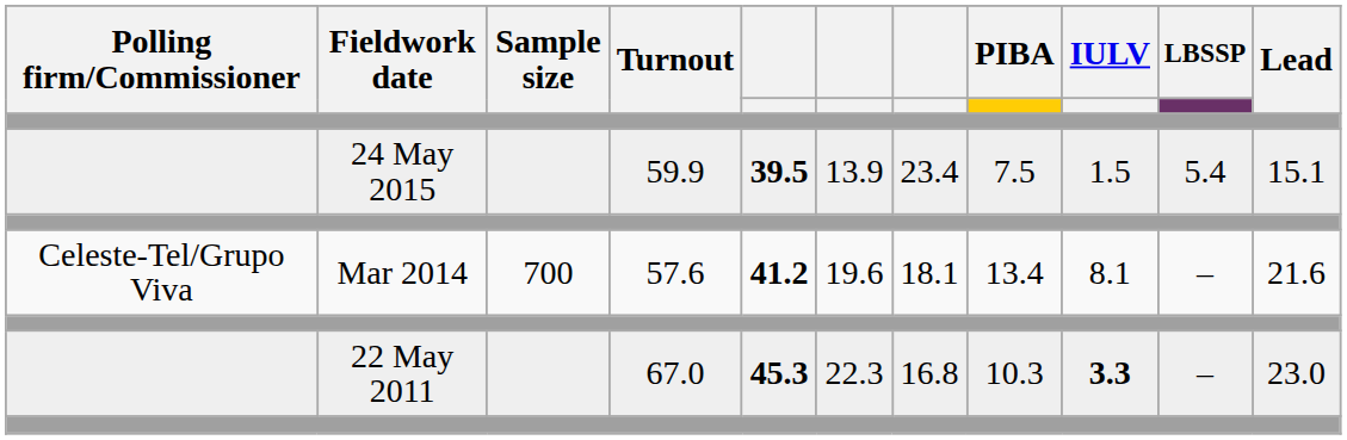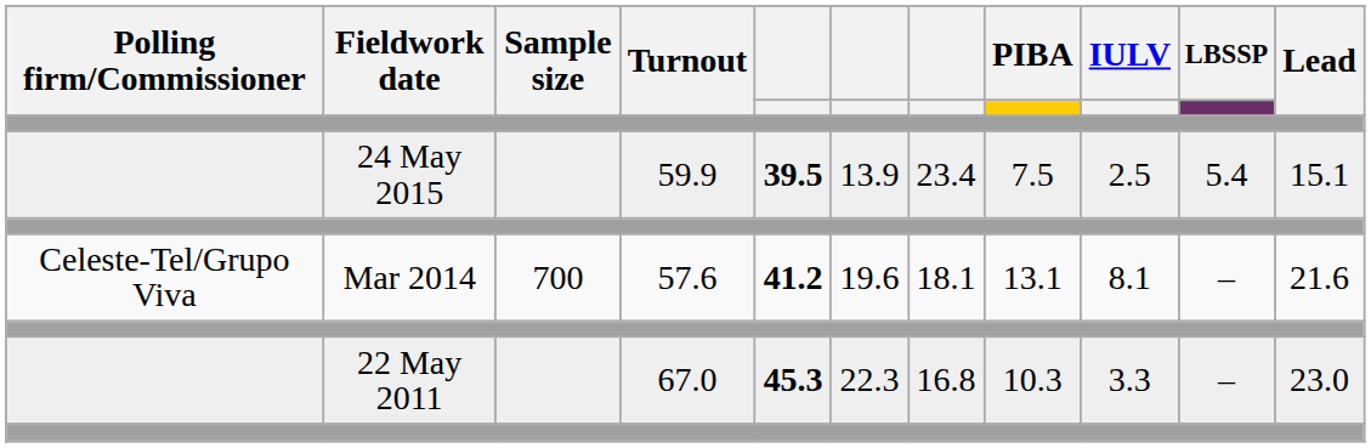24 May 2015 | IULV: 1.5 -> 2.5
Mar 2014 | PIBA: 13.4 -> 13.1
22 May 2011 | IULV: bold -> normal
